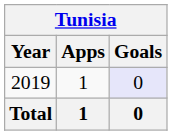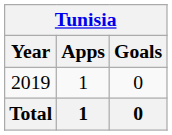2019 | Goals: lavender background -> no background
